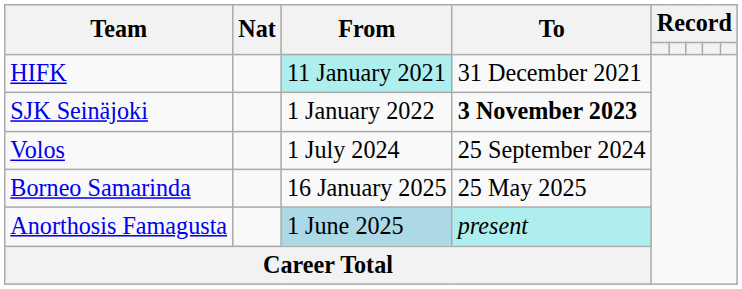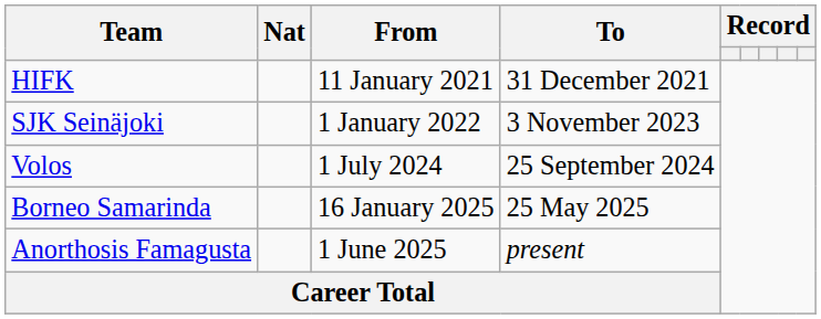HIFK | From: paleturquoise background -> no background
SJK Seinäjoki | To: bold -> normal
Anorthosis Famagusta | From: lightblue background -> no background
Anorthosis Famagusta | To: paleturquoise background -> no background
